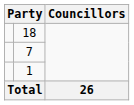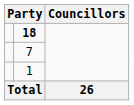18 | column 2: normal -> bold
